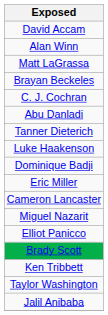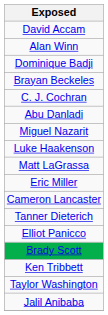row 4 | column 1: Matt LaGrassa -> Dominique Badji
row 8 | column 1: Tanner Dieterich -> Miguel Nazarit
row 10 | column 1: Dominique Badji -> Matt LaGrassa
row 13 | column 1: Miguel Nazarit -> Tanner Dieterich
